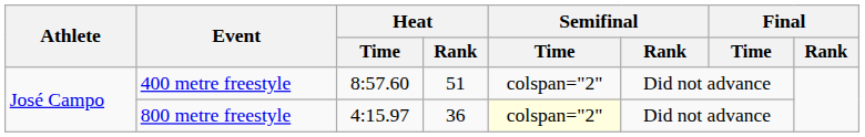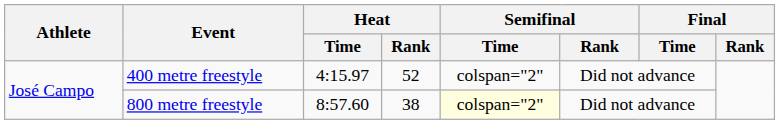400 metre freestyle | Heat / Time: 8:57.60 -> 4:15.97
400 metre freestyle | Heat / Rank: 51 -> 52
800 metre freestyle | Heat / Time: 4:15.97 -> 8:57.60
800 metre freestyle | Heat / Rank: 36 -> 38
